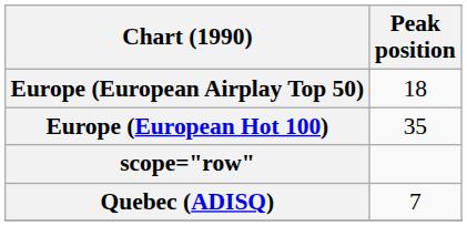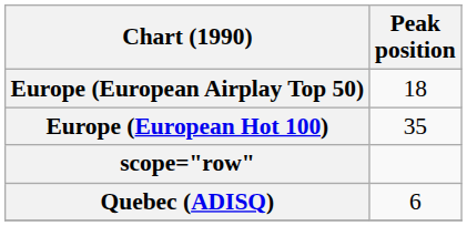Quebec (ADISQ) | Peak position: 7 -> 6
